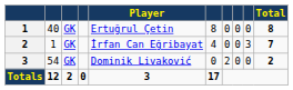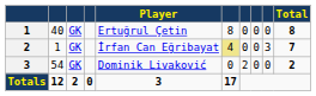row 3 | column 6: no background -> khaki background
